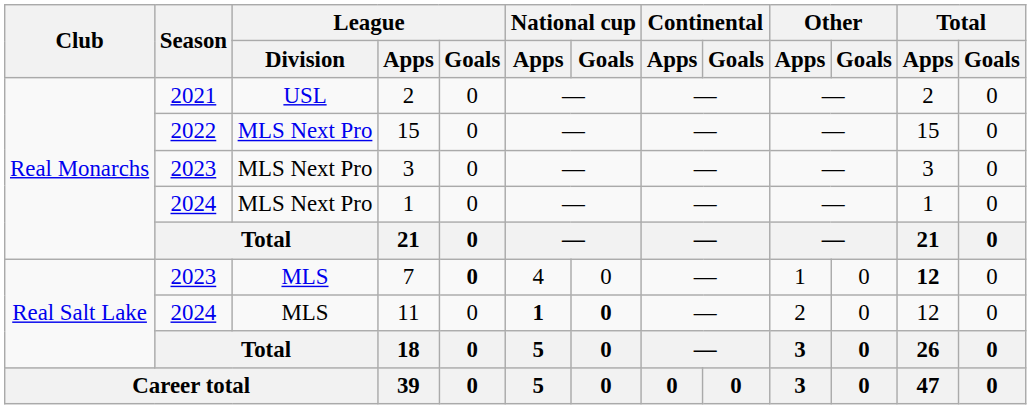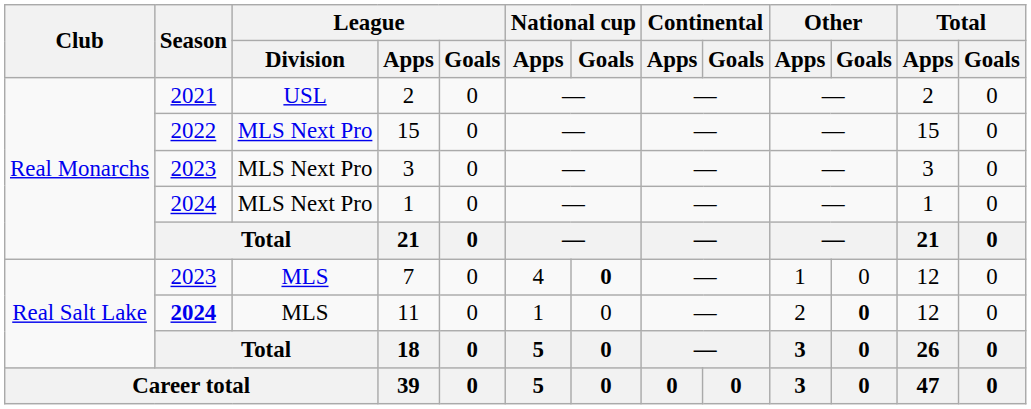7 | League / Goals: bold -> normal
7 | National cup / Goals: normal -> bold
7 | Total / Apps: bold -> normal
11 | Season: normal -> bold
11 | National cup / Apps: bold -> normal
11 | National cup / Goals: bold -> normal
11 | Other / Goals: normal -> bold
